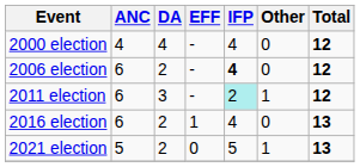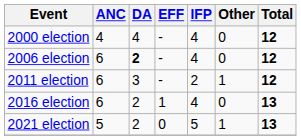2006 election | DA: normal -> bold
2006 election | IFP: bold -> normal
2011 election | IFP: paleturquoise background -> no background
